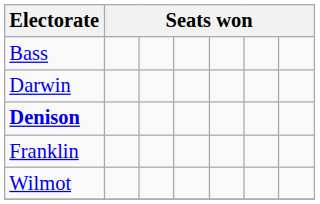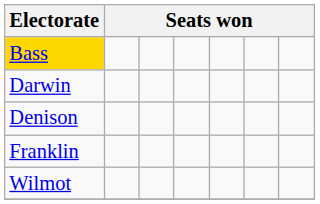Bass | Electorate: no background -> gold background
Denison | Electorate: bold -> normal
